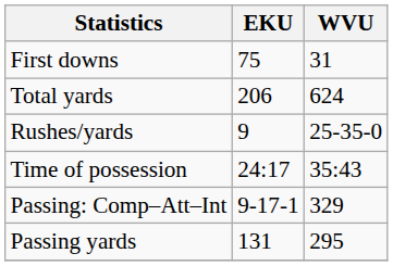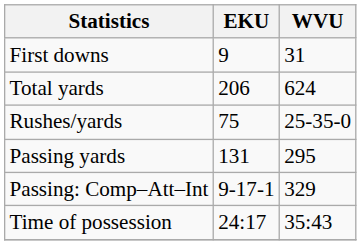First downs | EKU: 75 -> 9
Rushes/yards | EKU: 9 -> 75
rows swapped: Passing yards <-> Time of possession
